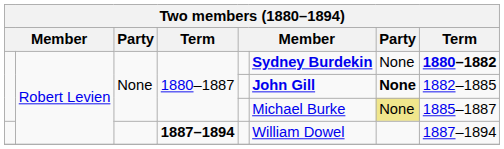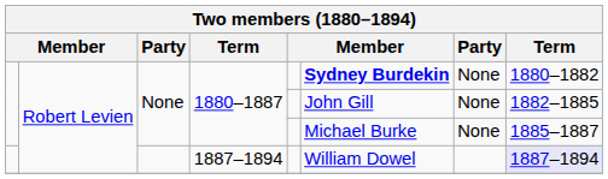row 3 | column 8: bold -> normal
row 4 | column 6: bold -> normal
row 4 | column 7: bold -> normal
row 5 | column 7: khaki background -> no background
row 6 | column 4: bold -> normal
row 6 | column 8: no background -> lavender background
